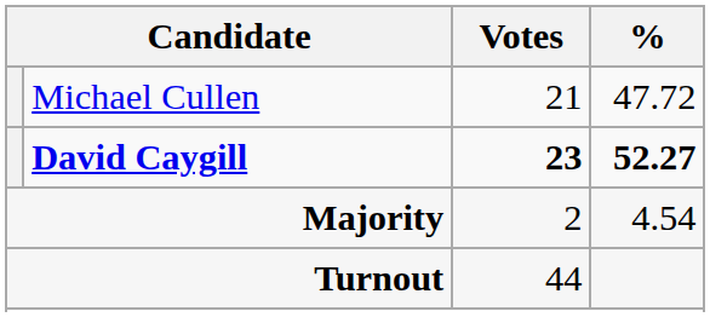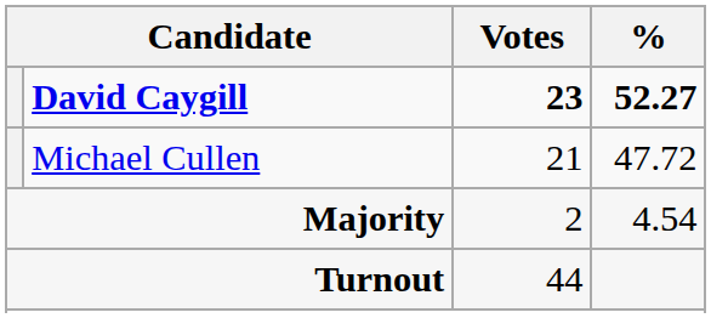rows swapped: David Caygill <-> Michael Cullen
